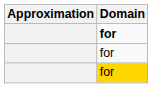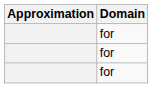row 2 | Domain: bold -> normal
row 4 | Domain: gold background -> no background
